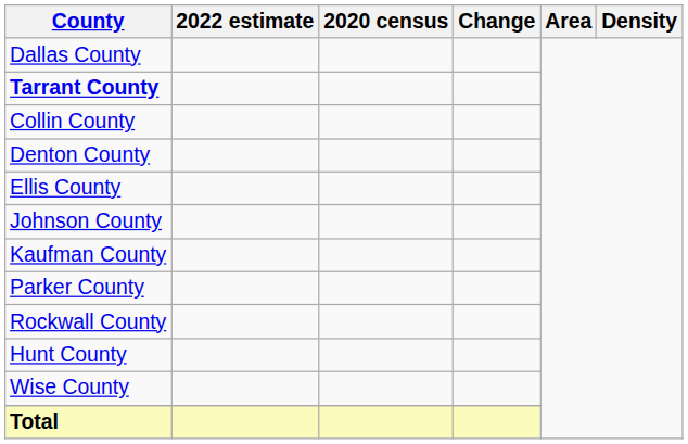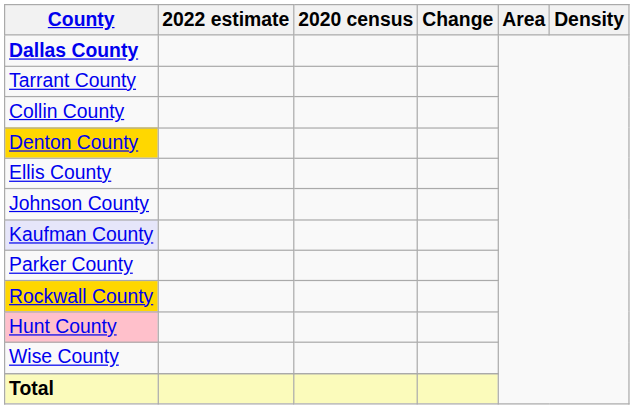Dallas County | County: normal -> bold
Tarrant County | County: bold -> normal
Denton County | County: no background -> gold background
Kaufman County | County: no background -> lavender background
Rockwall County | County: no background -> gold background
Hunt County | County: no background -> pink background
